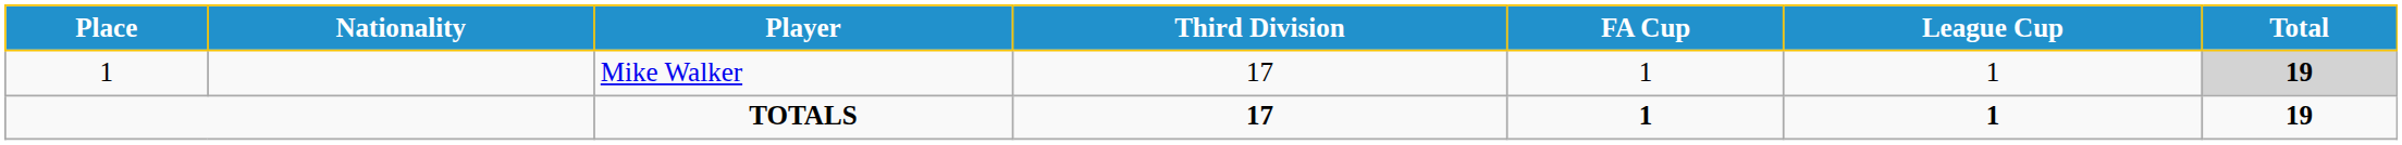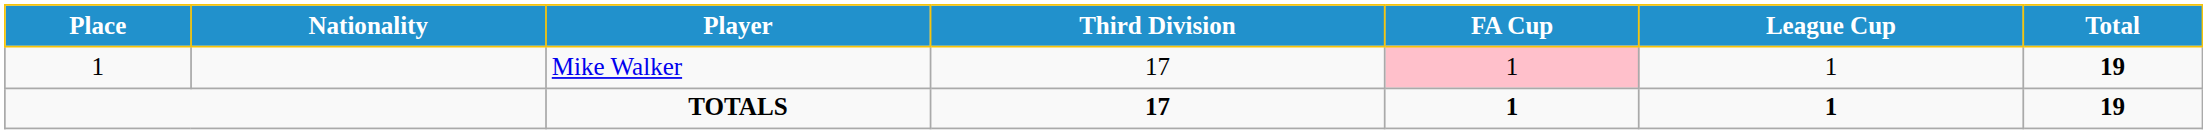Mike Walker | FA Cup: no background -> pink background
Mike Walker | Total: lightgrey background -> no background
